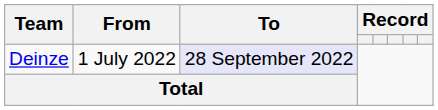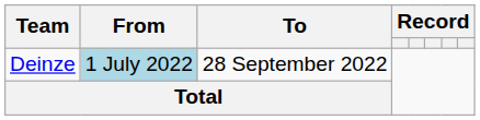Deinze | From: no background -> lightblue background
Deinze | To: lavender background -> no background
